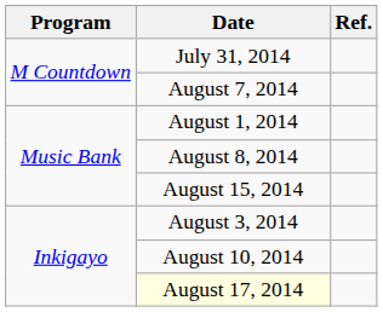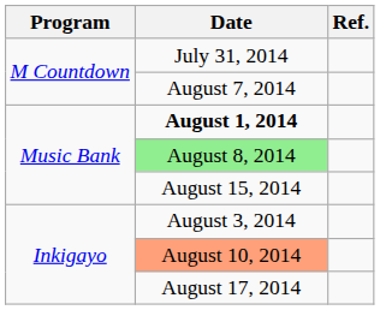August 1, 2014 | Date: normal -> bold
August 8, 2014 | Date: no background -> lightgreen background
August 10, 2014 | Date: no background -> lightsalmon background
August 17, 2014 | Date: lightyellow background -> no background
